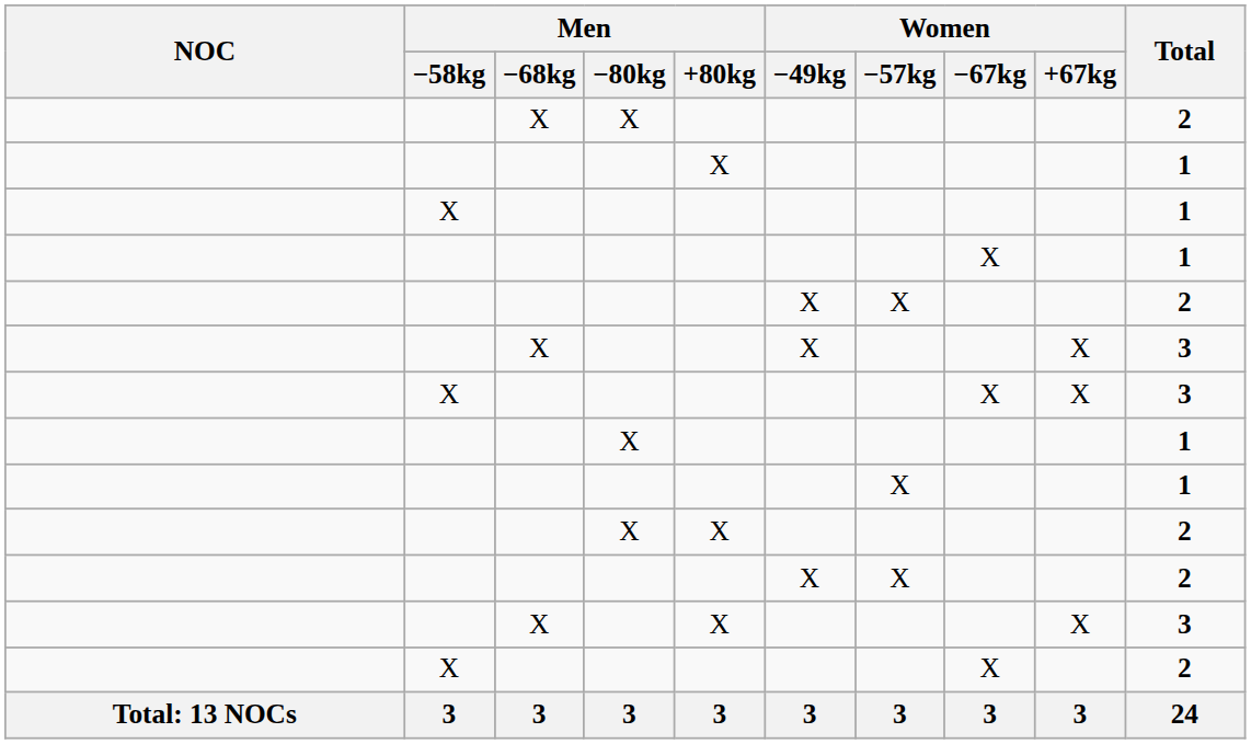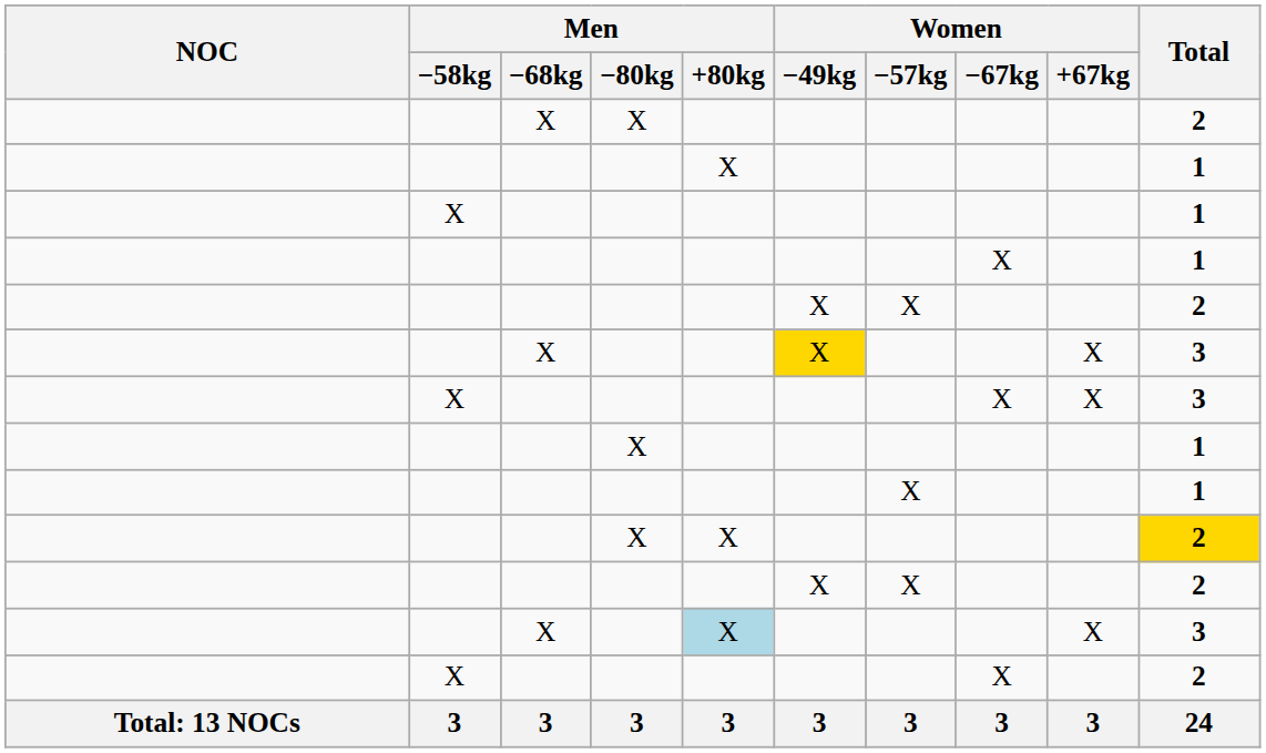row 8 | Women / −49kg: no background -> gold background
row 12 | Total: no background -> gold background
row 14 | Men / +80kg: no background -> lightblue background
